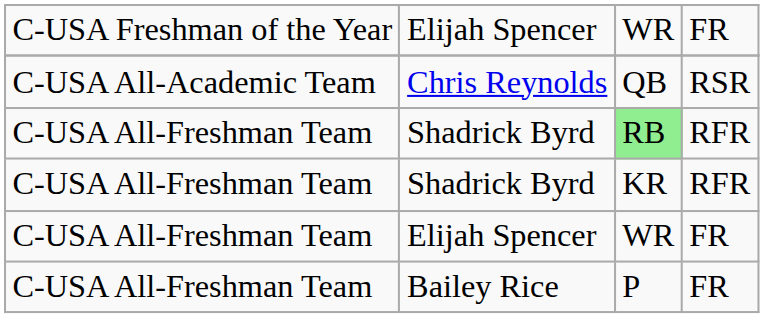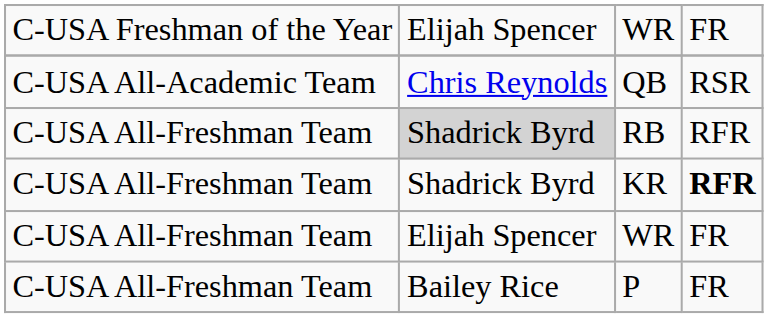row 3 | column 2: no background -> lightgrey background
row 3 | column 3: lightgreen background -> no background
row 4 | column 4: normal -> bold
